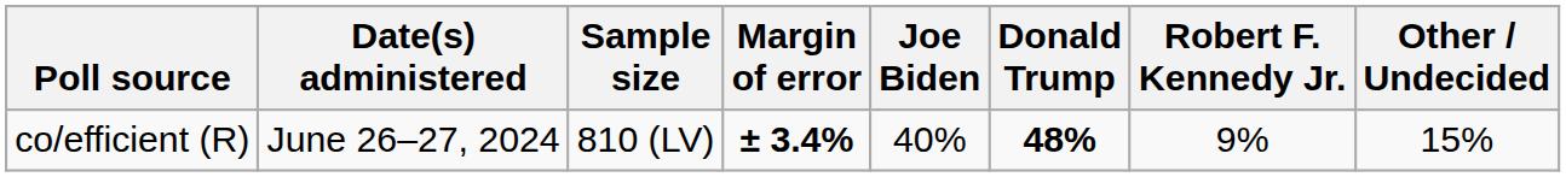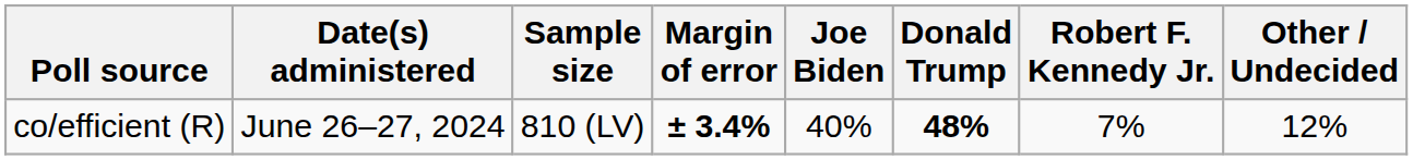co/efficient (R) | Robert F. Kennedy Jr.: 9% -> 7%
co/efficient (R) | Other / Undecided: 15% -> 12%
